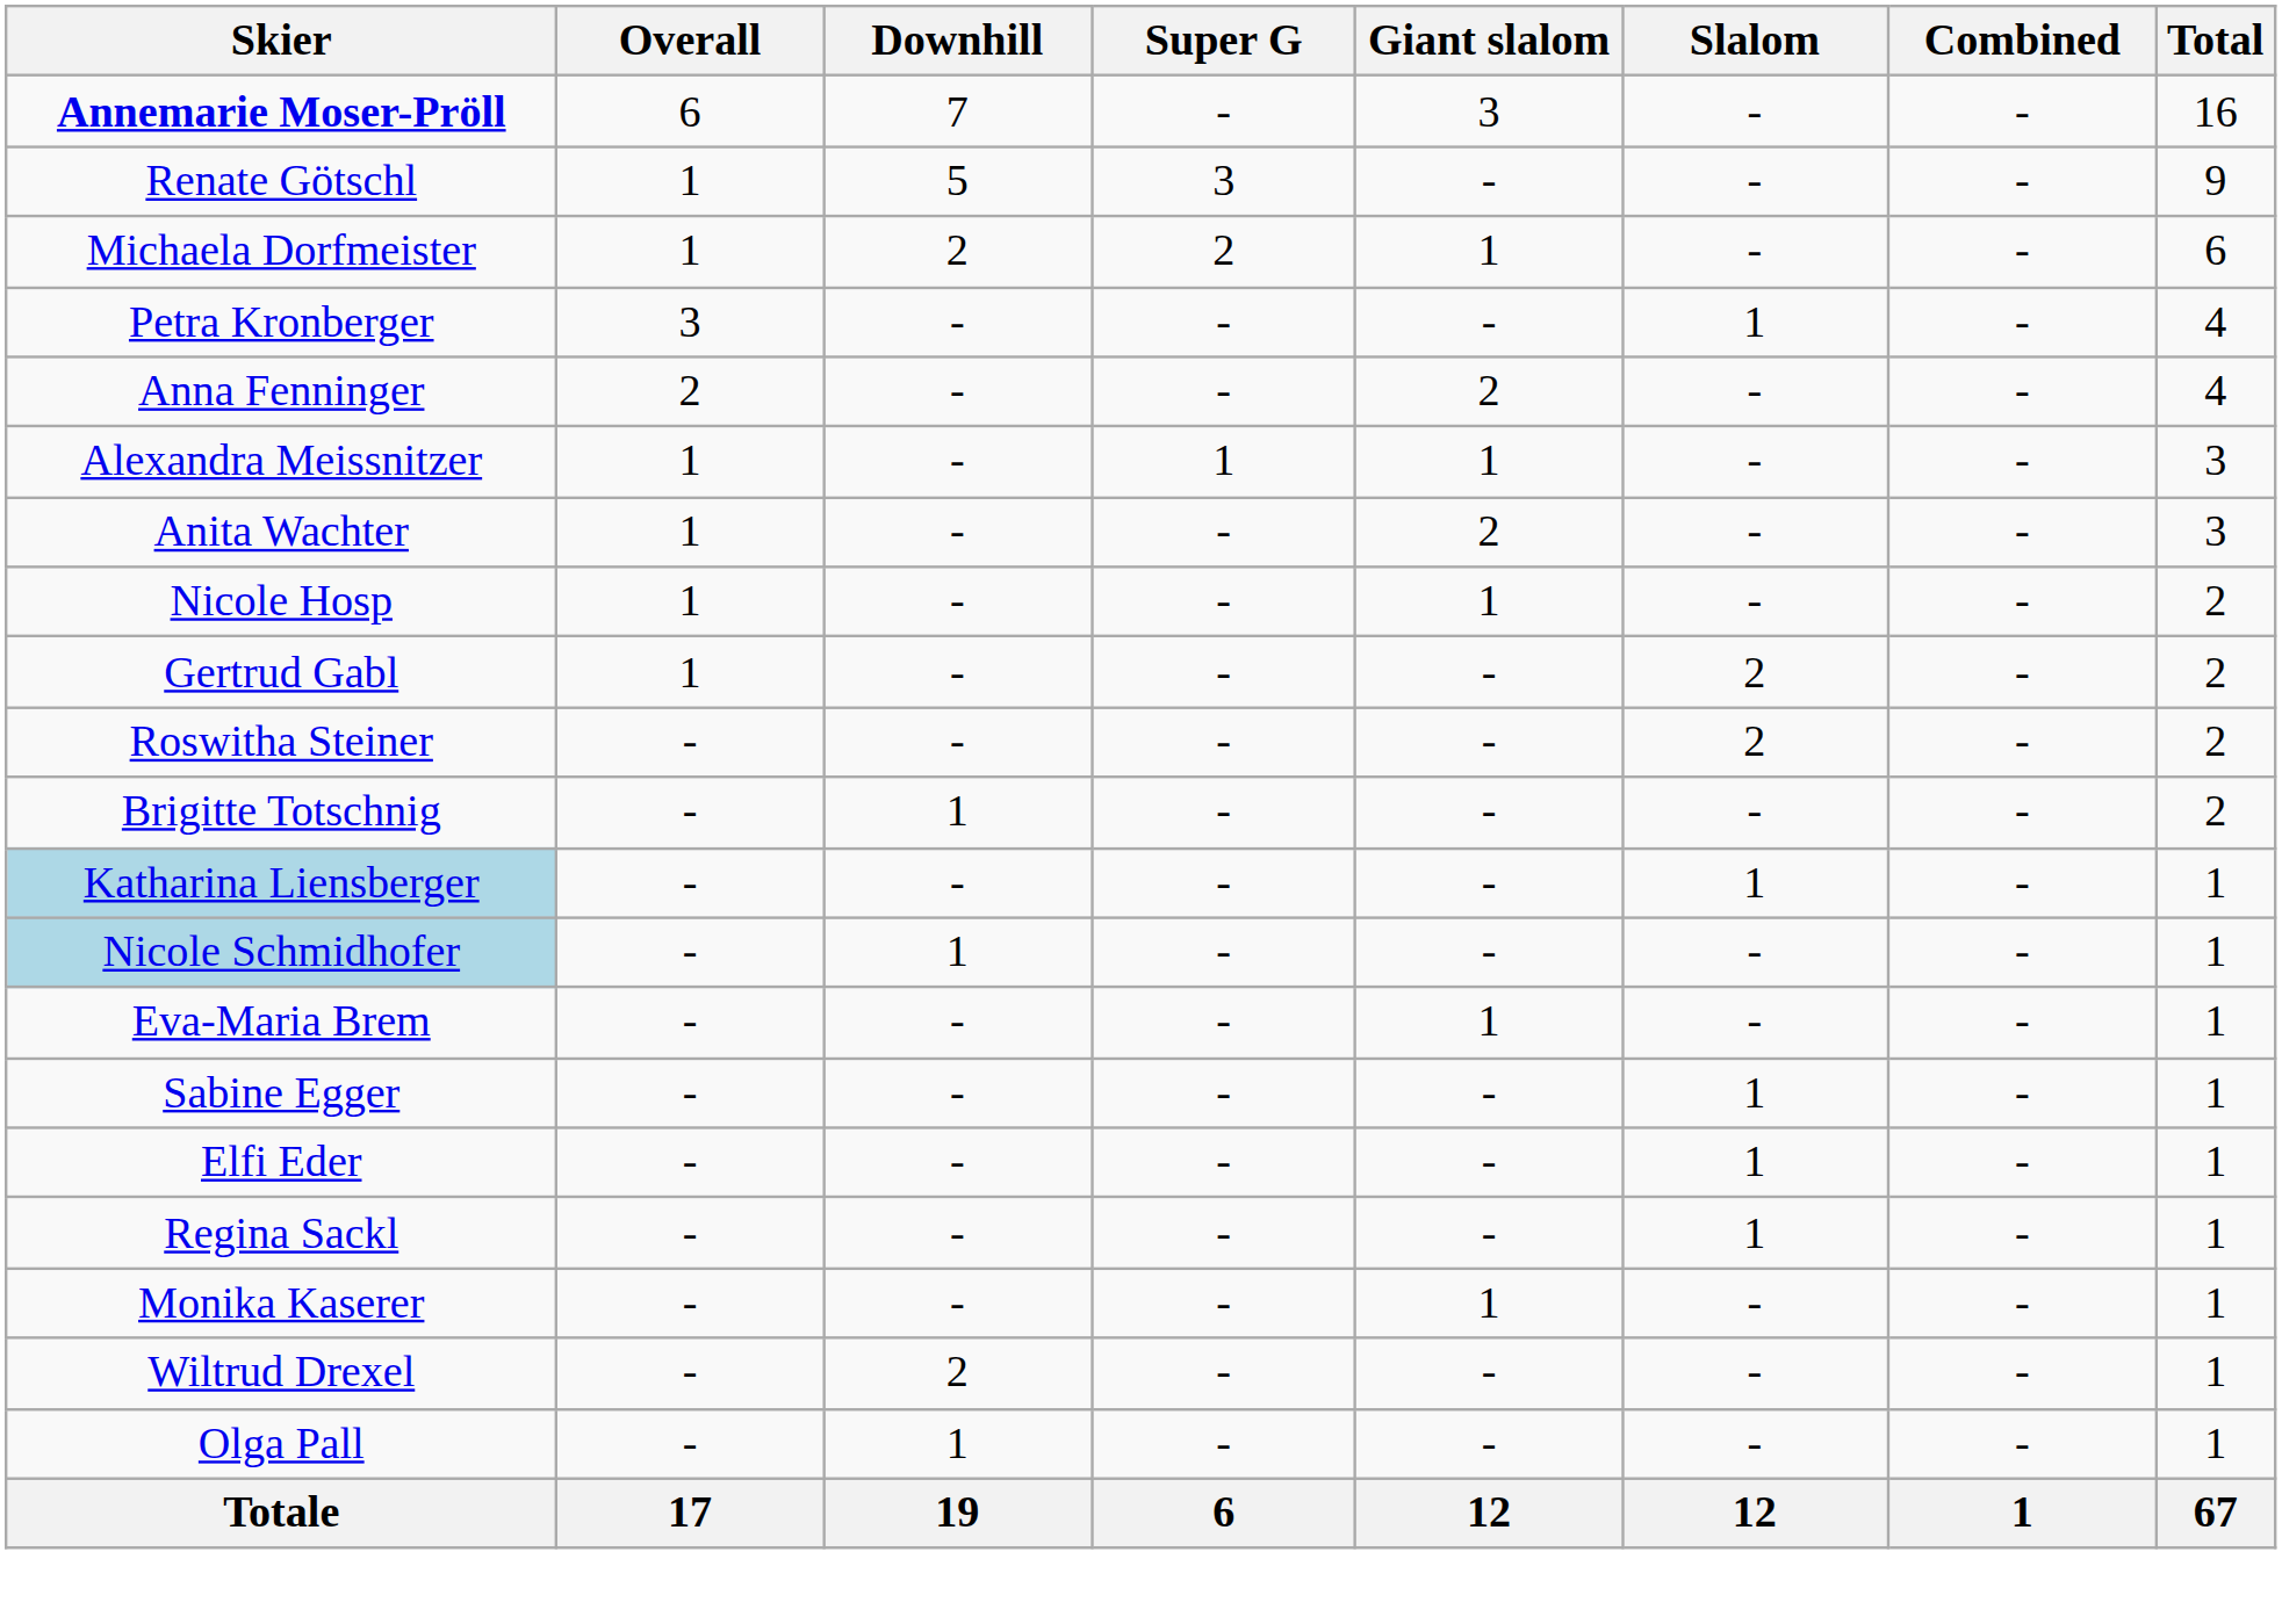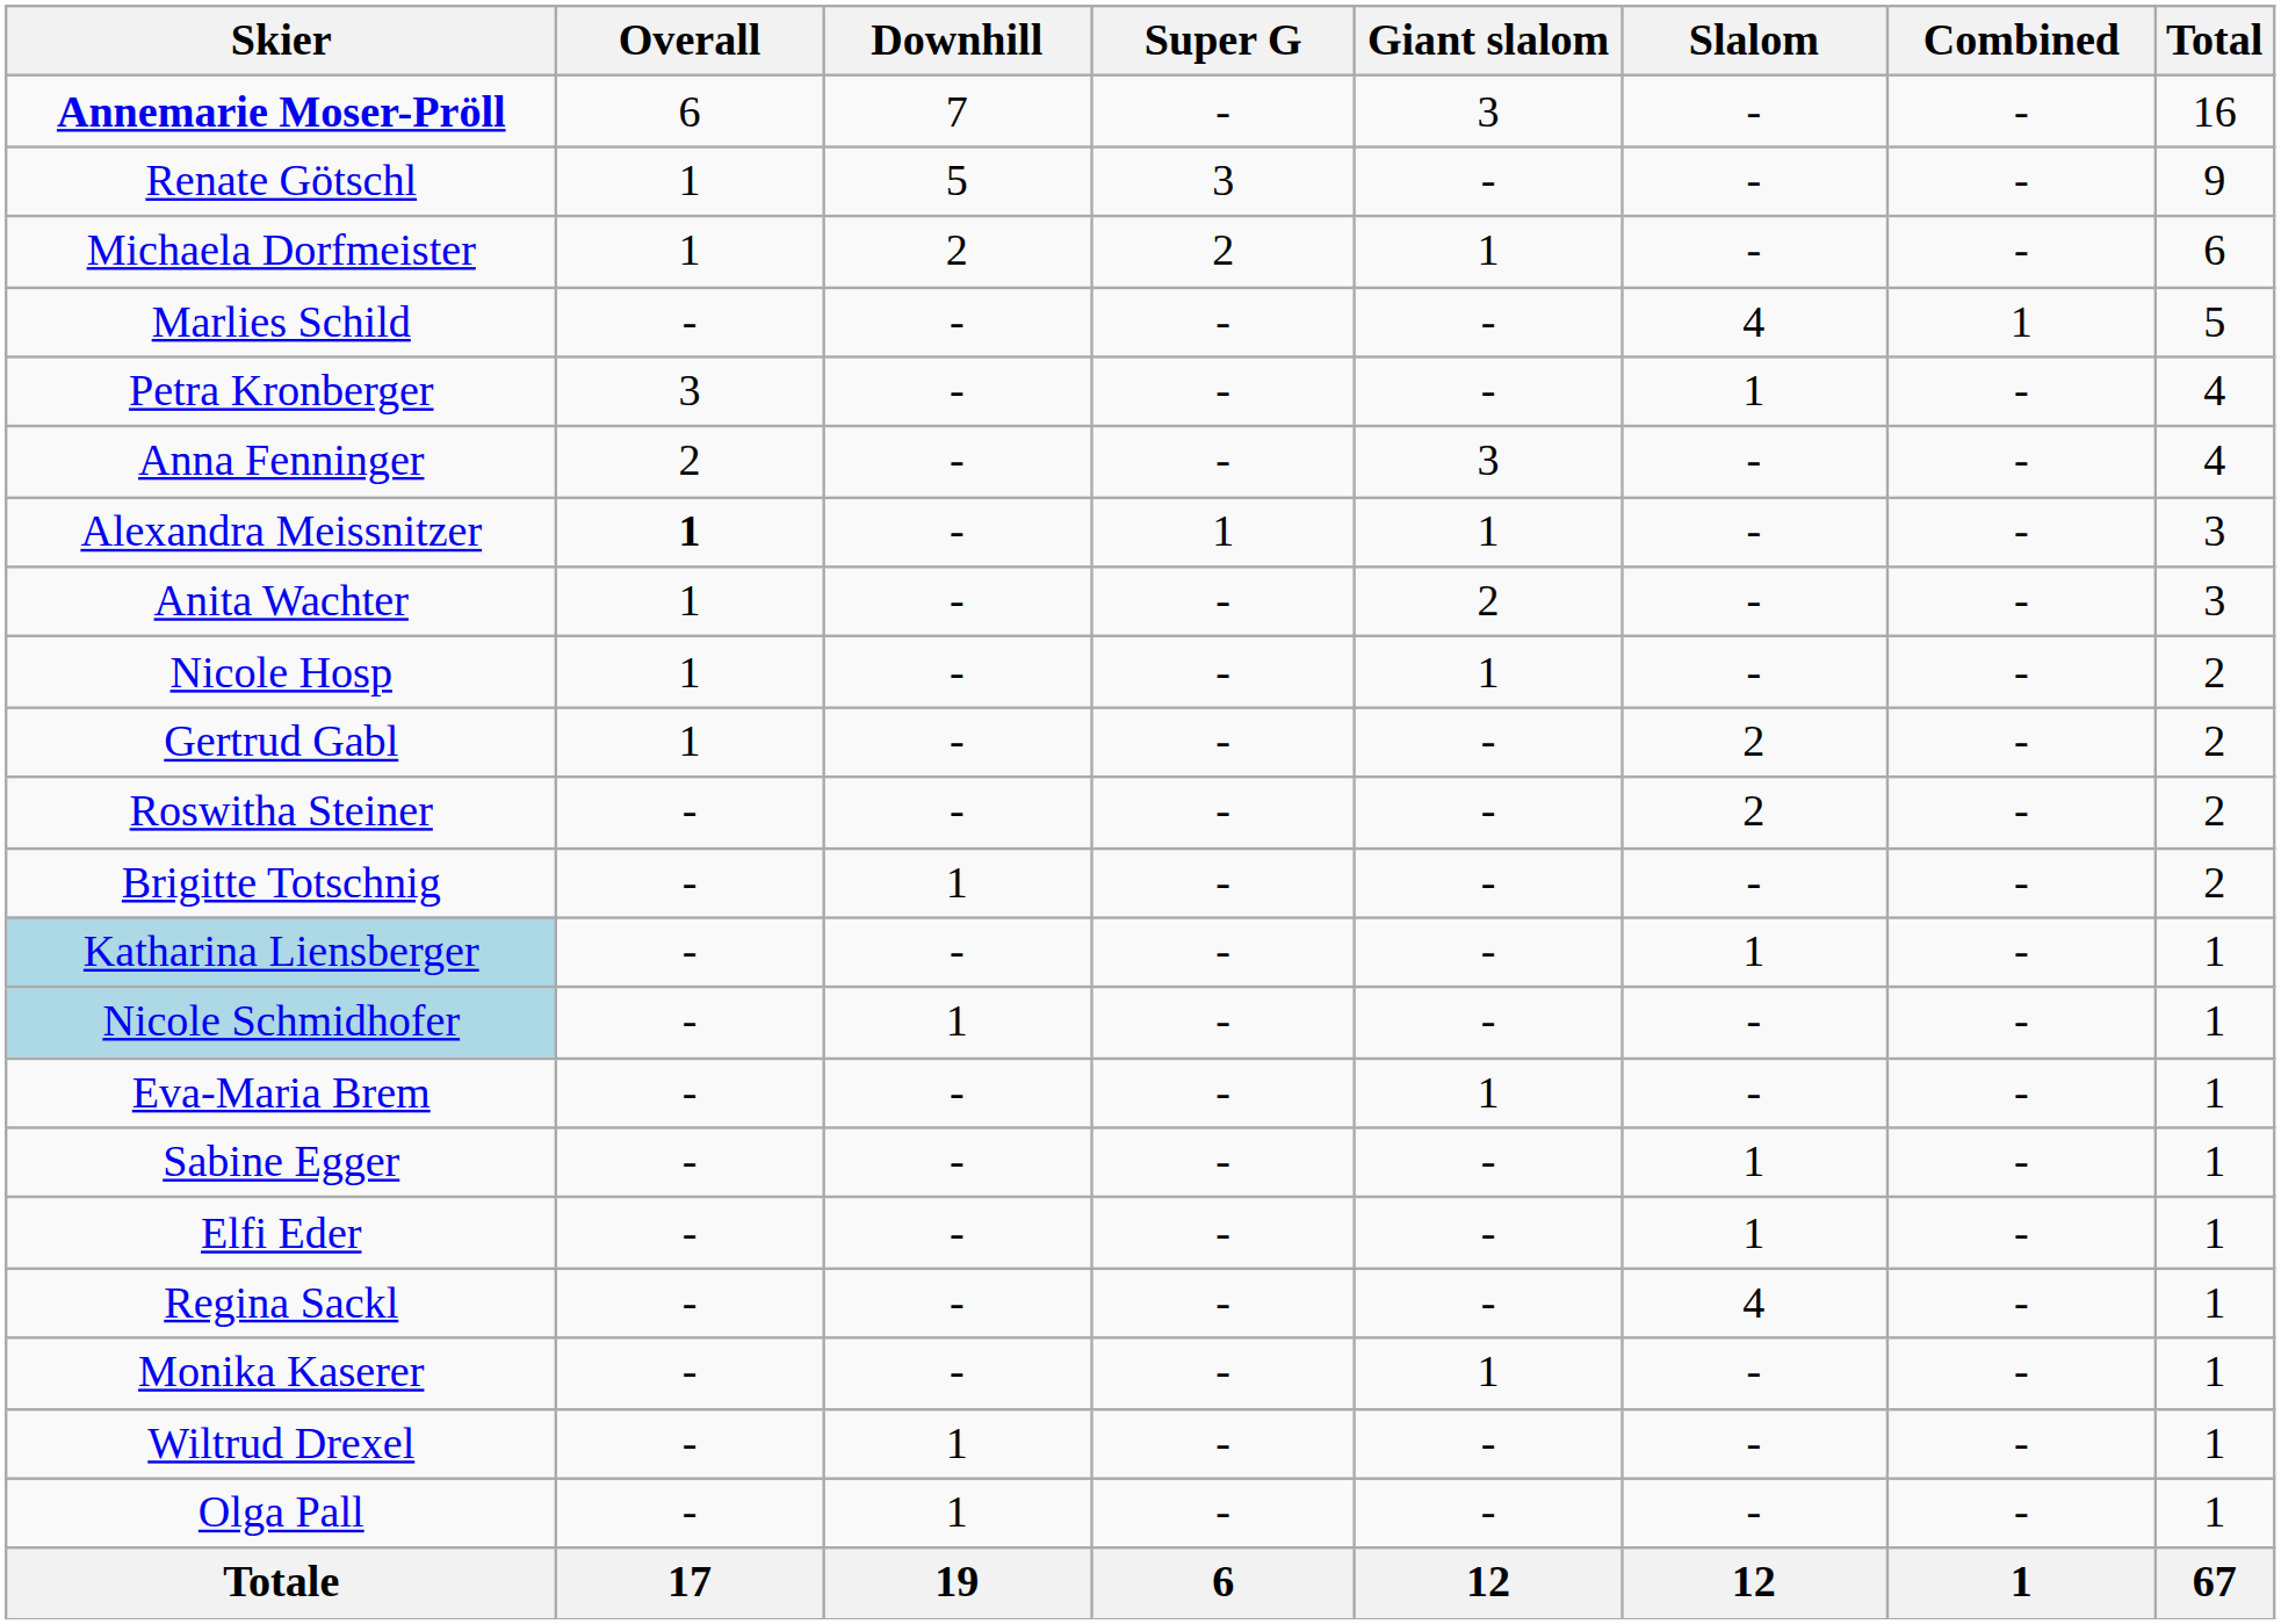+ row: Marlies Schild | - | - | - | - | 4 | 1 | 5
Anna Fenninger | Giant slalom: 2 -> 3
Alexandra Meissnitzer | Overall: normal -> bold
Regina Sackl | Slalom: 1 -> 4
Wiltrud Drexel | Downhill: 2 -> 1
